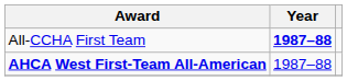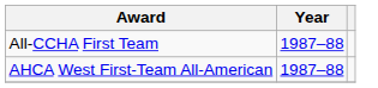row 2 | Year: bold -> normal
row 3 | Award: bold -> normal
